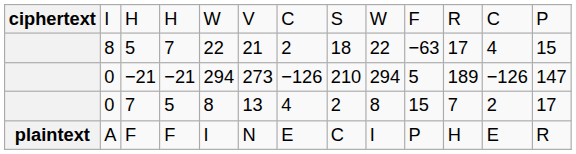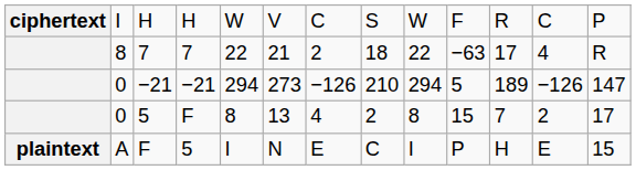row 2 | column 3: 5 -> 7
row 2 | column 13: 15 -> R
row 4 | column 3: 7 -> 5
row 4 | column 4: 5 -> F
row 5 | column 4: F -> 5
row 5 | column 13: R -> 15
